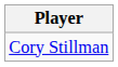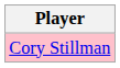row 2 | column 1: no background -> pink background
